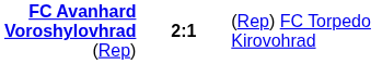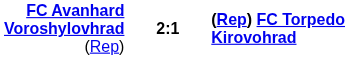FC Avanhard Voroshylovhrad (Rep) | column 3: normal -> bold
